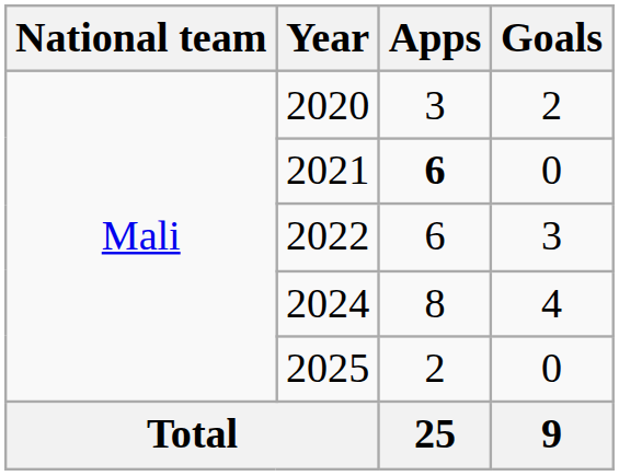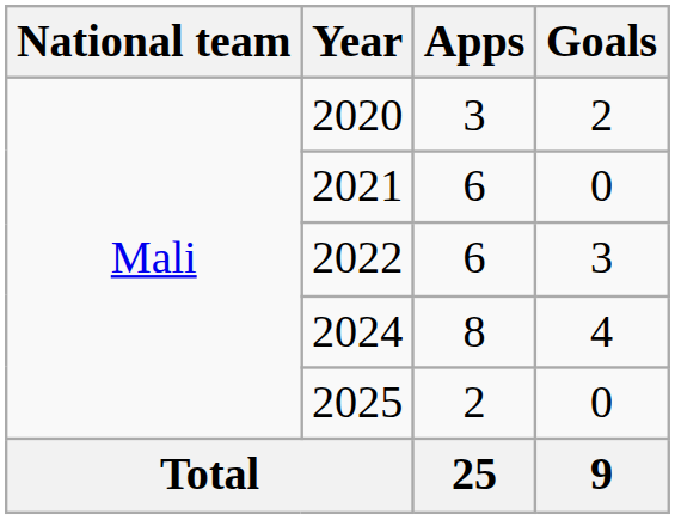2021 | Apps: bold -> normal
